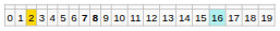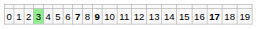0 | column 3: gold background -> no background
0 | column 4: no background -> lightgreen background
0 | column 9: bold -> normal
0 | column 10: normal -> bold
0 | column 17: paleturquoise background -> no background
0 | column 18: normal -> bold
